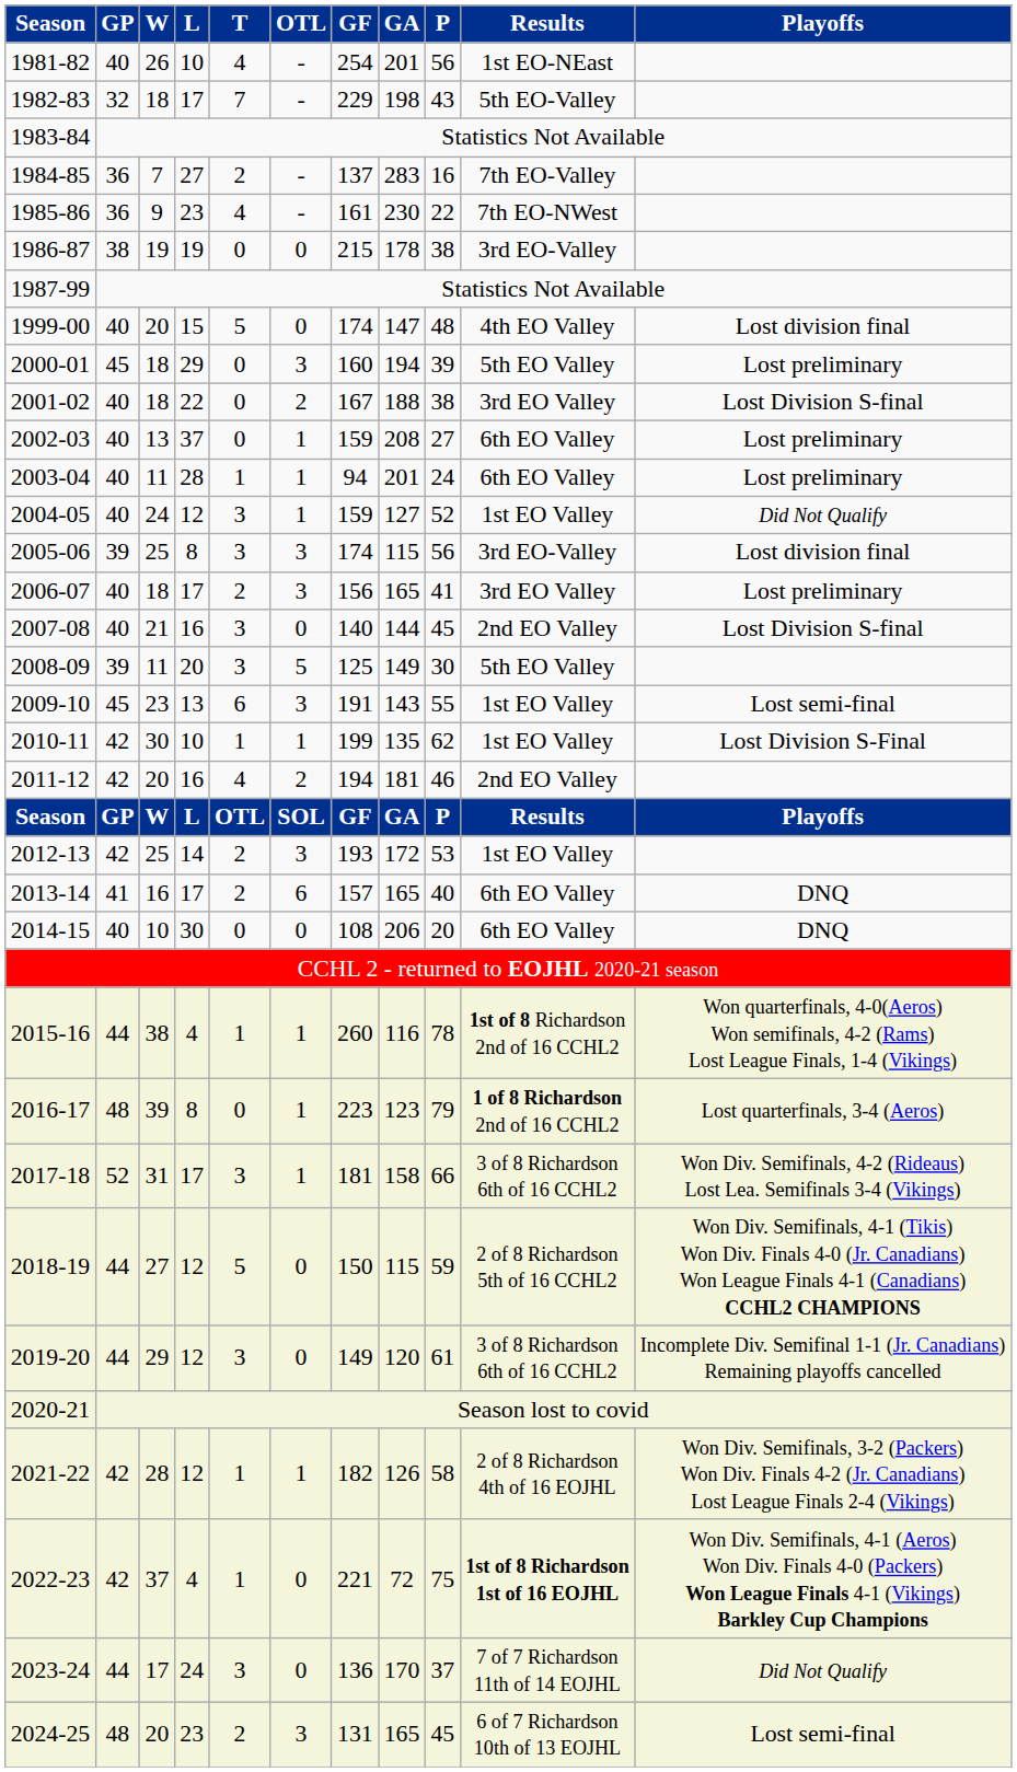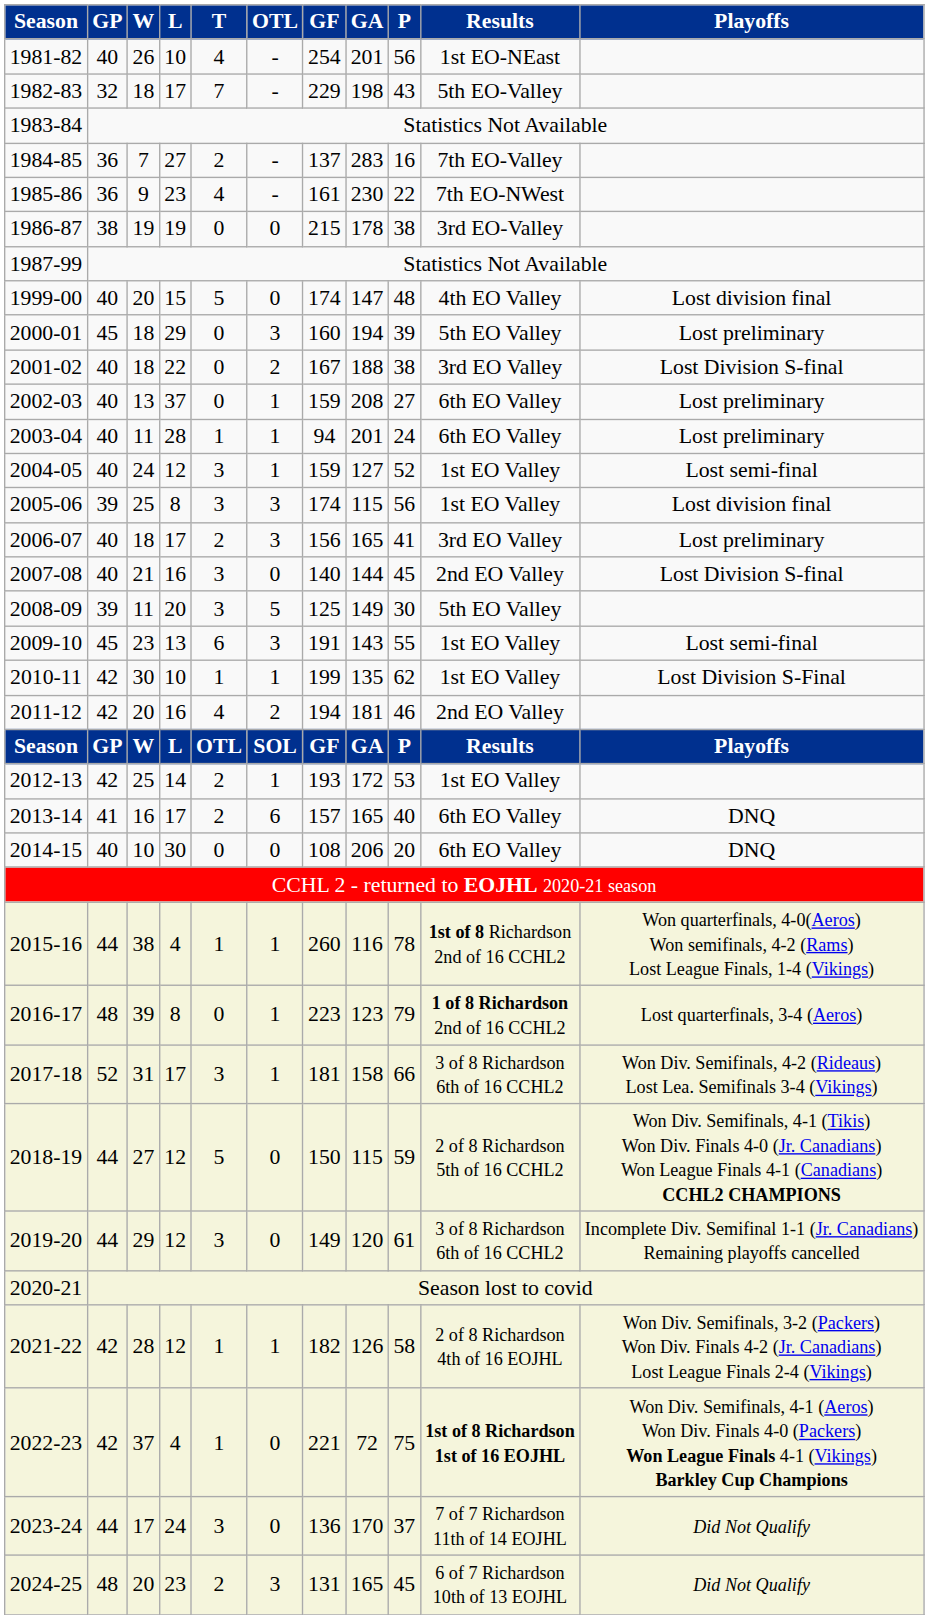2004-05 | Playoffs: Did Not Qualify -> Lost semi-final
2005-06 | Results: 3rd EO-Valley -> 1st EO Valley
2012-13 | OTL: 3 -> 1
2024-25 | Playoffs: Lost semi-final -> Did Not Qualify
